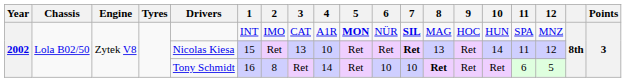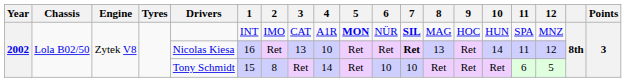row 3 | 1: 15 -> 16
row 4 | 1: 16 -> 15
row 4 | 8: bold -> normal
